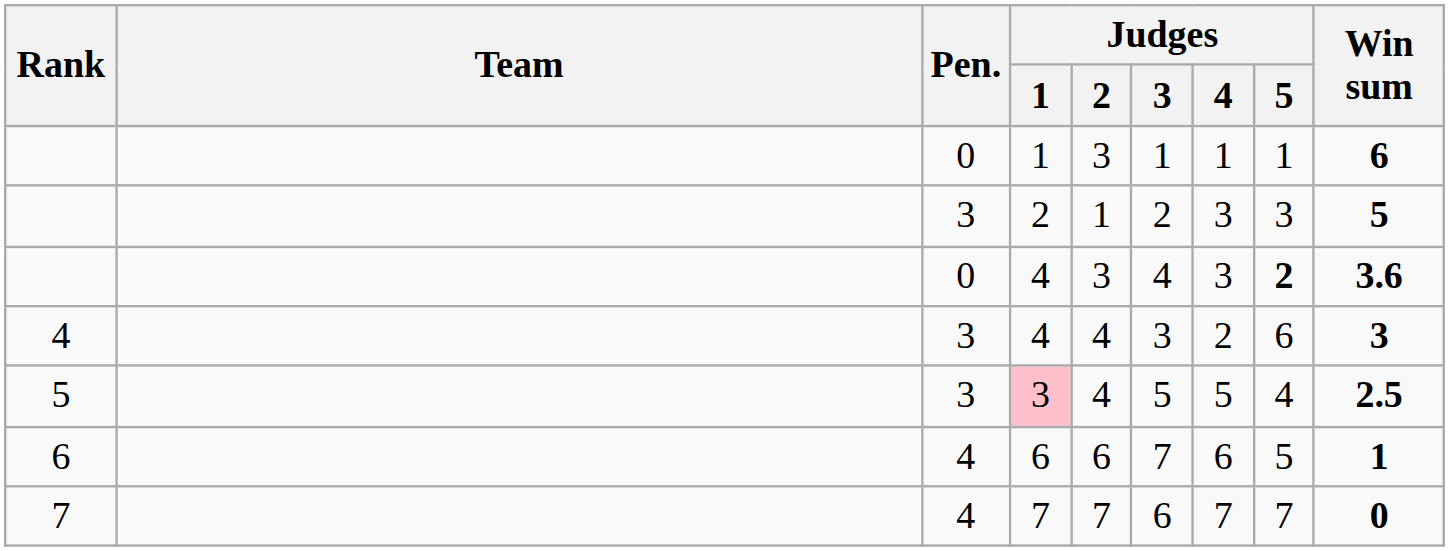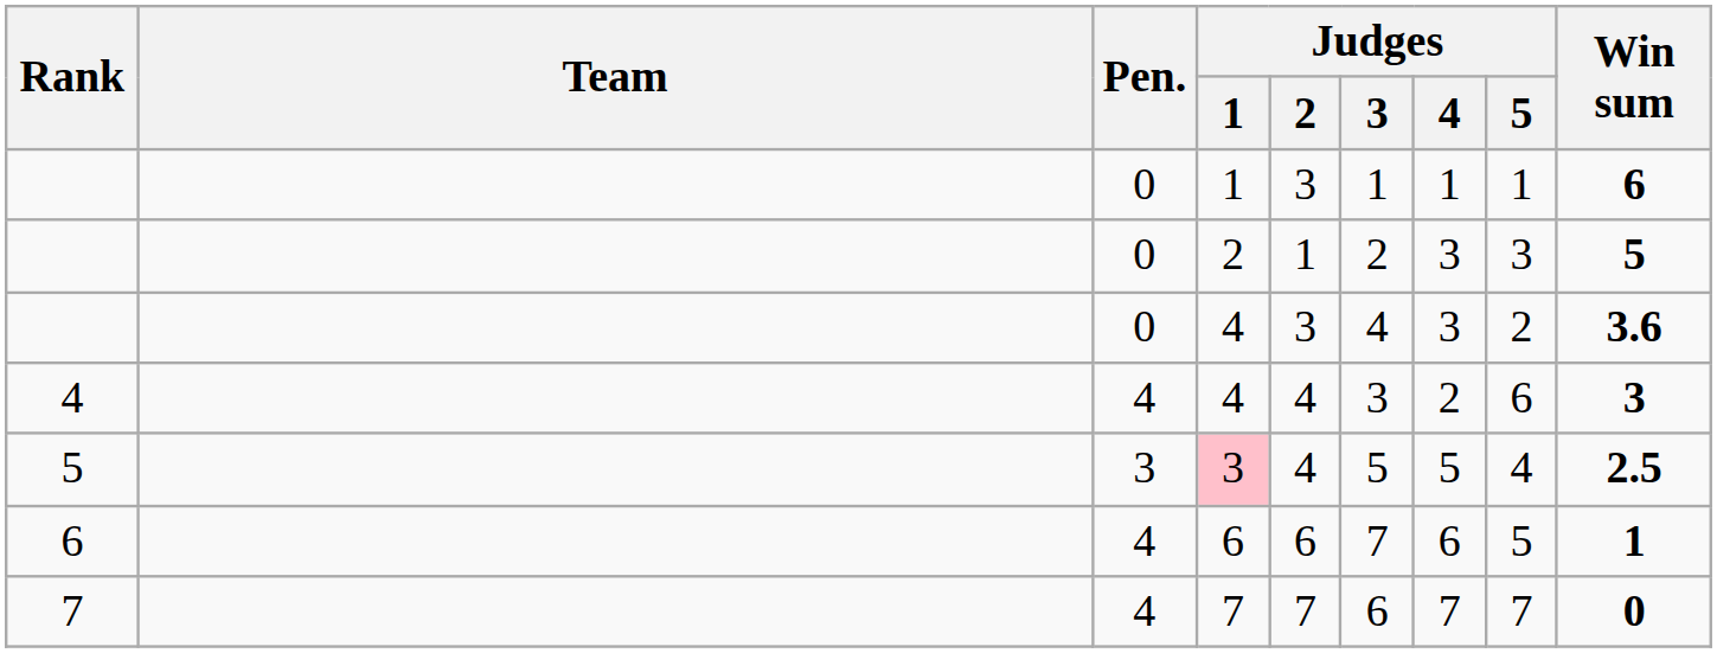row 4 | Pen.: 3 -> 0
row 5 | Judges / 5: bold -> normal
row 6 | Pen.: 3 -> 4
